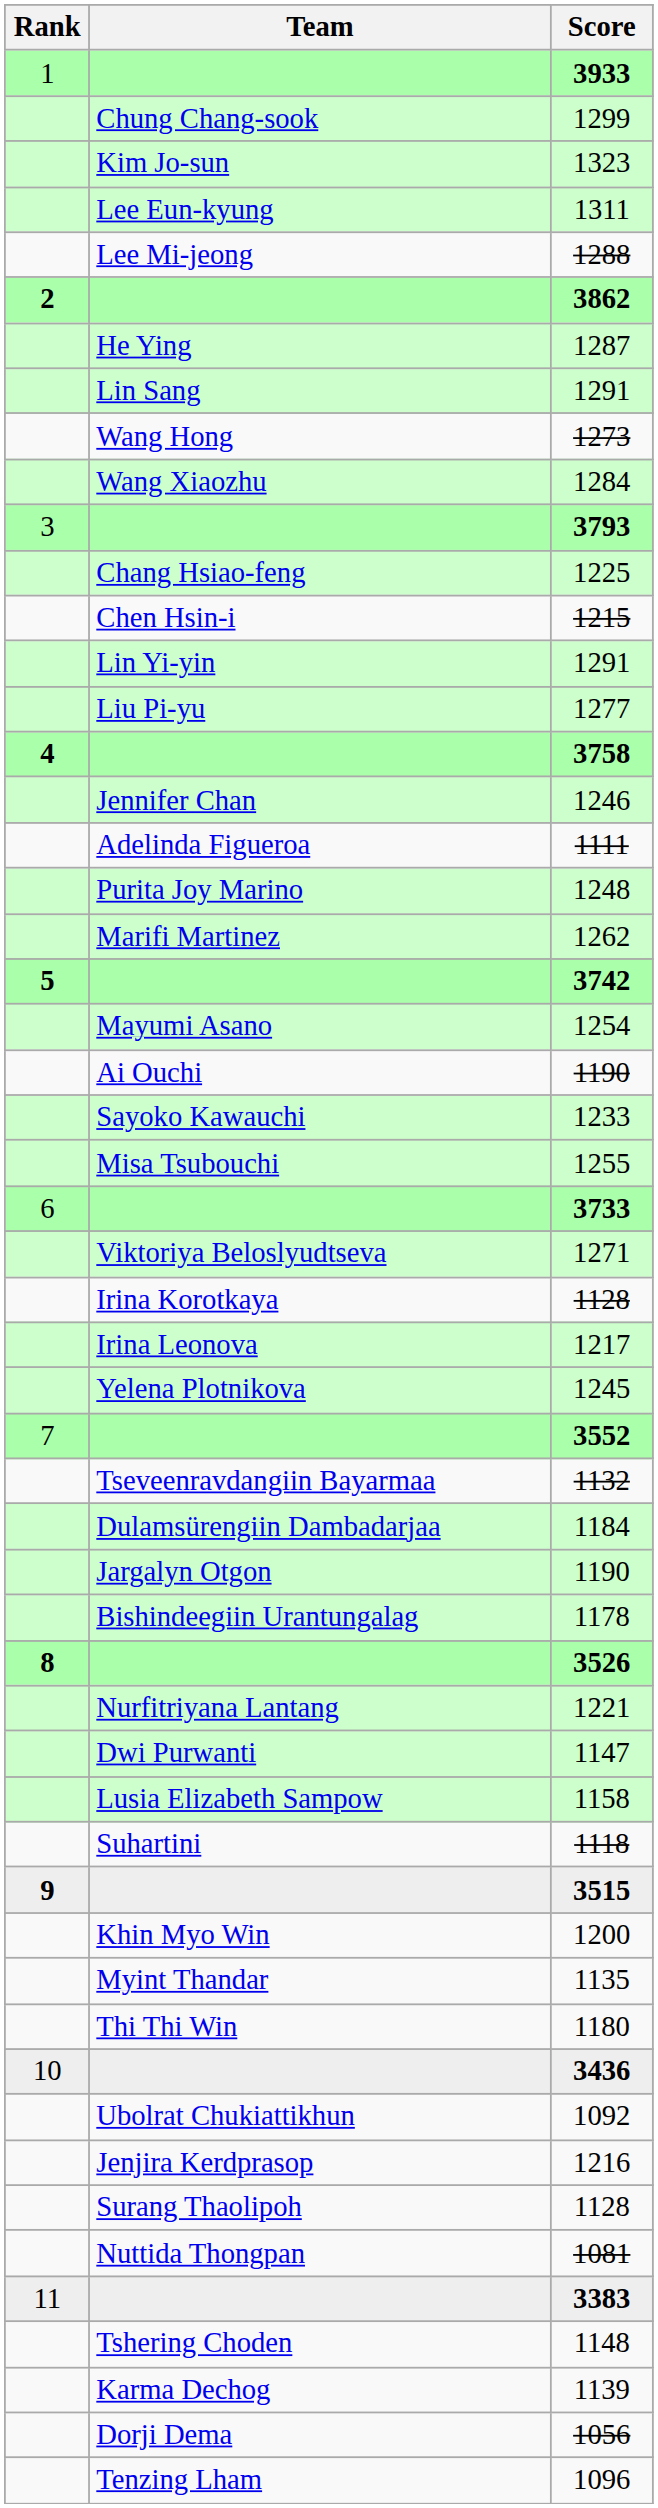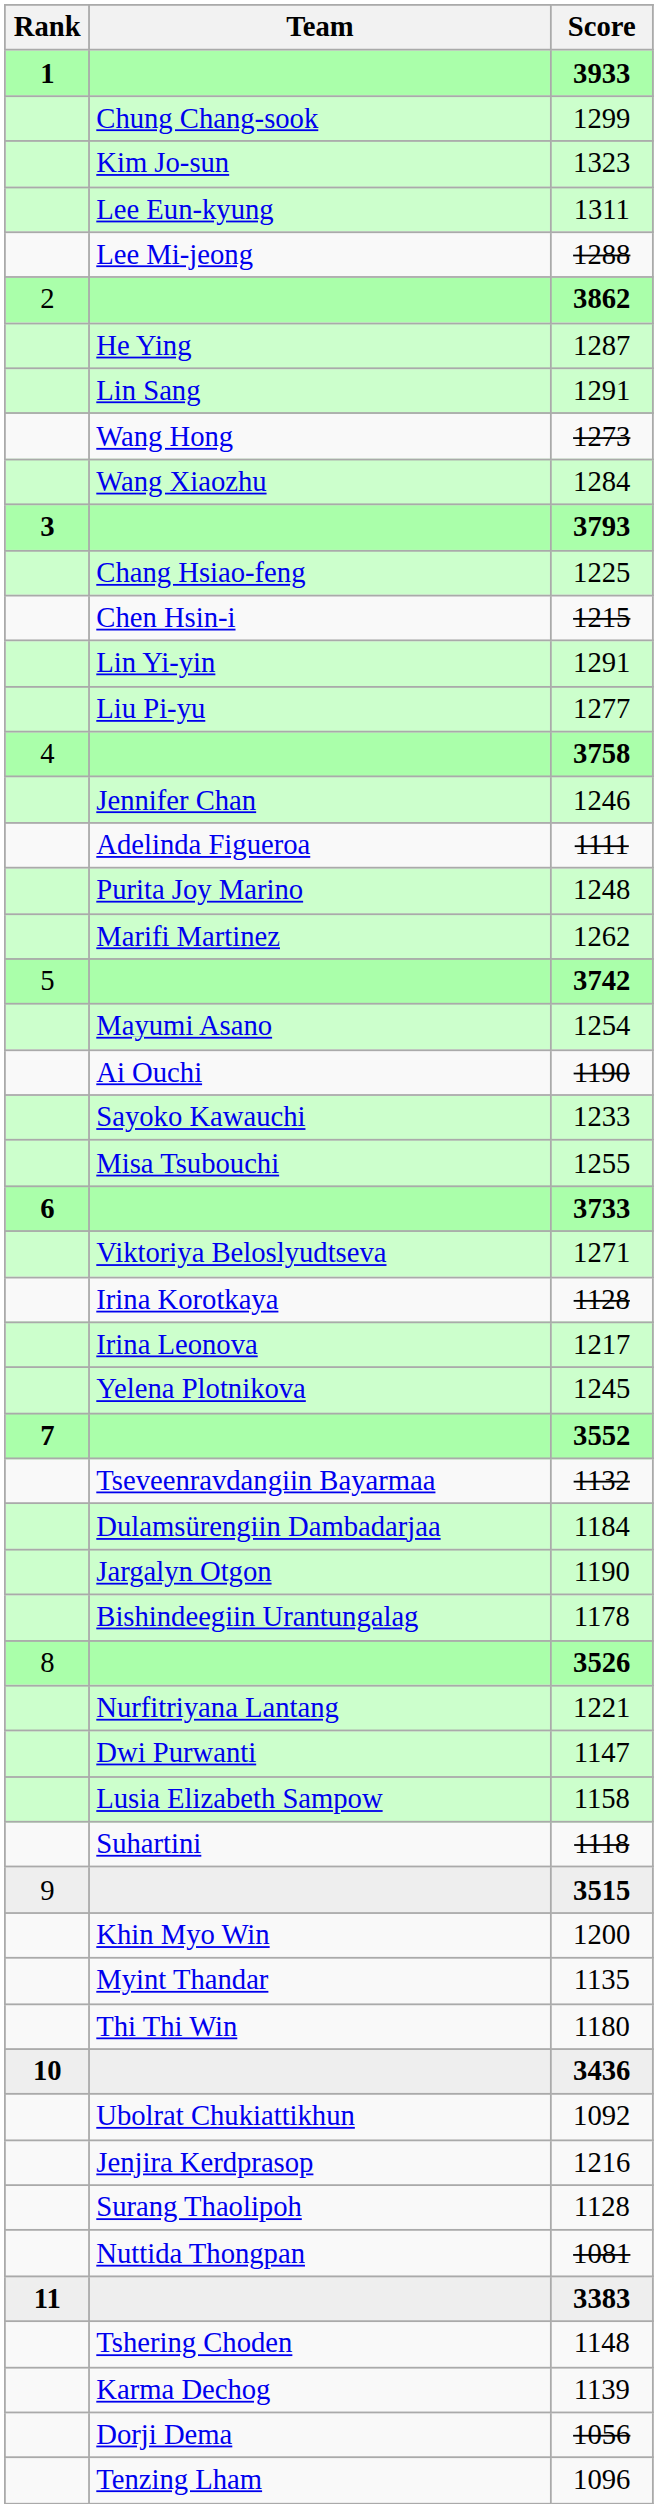3933 | Rank: normal -> bold
3862 | Rank: bold -> normal
3793 | Rank: normal -> bold
3758 | Rank: bold -> normal
3742 | Rank: bold -> normal
3733 | Rank: normal -> bold
3552 | Rank: normal -> bold
3526 | Rank: bold -> normal
3515 | Rank: bold -> normal
3436 | Rank: normal -> bold
3383 | Rank: normal -> bold
